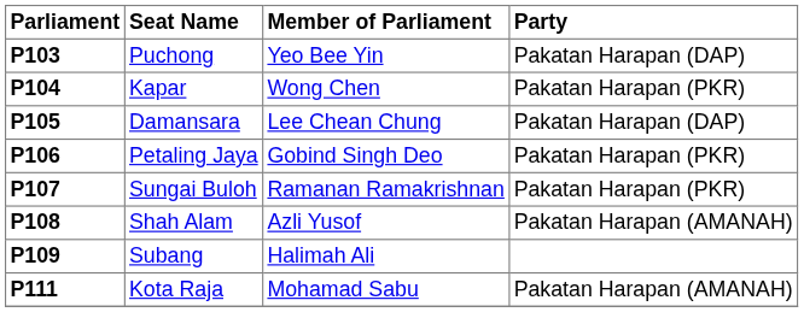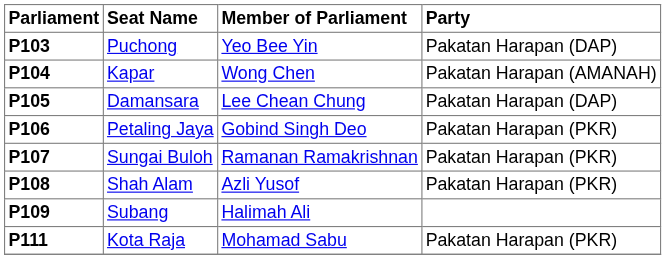P104 | Party: Pakatan Harapan (PKR) -> Pakatan Harapan (AMANAH)
P108 | Party: Pakatan Harapan (AMANAH) -> Pakatan Harapan (PKR)
P111 | Party: Pakatan Harapan (AMANAH) -> Pakatan Harapan (PKR)
